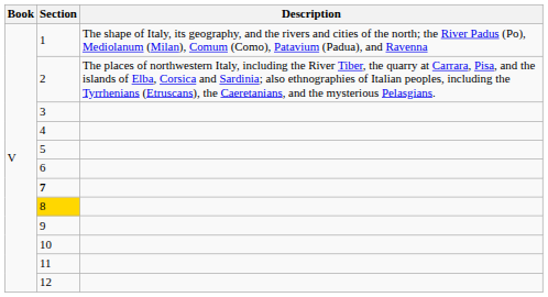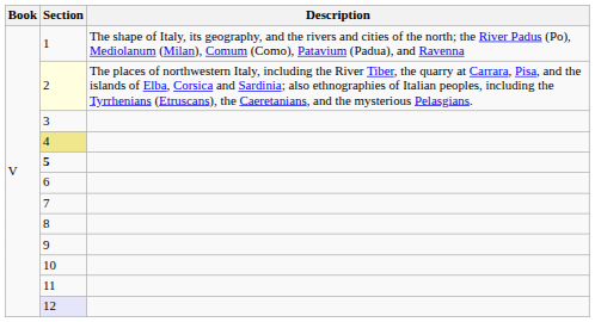2 | Section: no background -> lightyellow background
4 | Section: no background -> khaki background
5 | Section: normal -> bold
7 | Section: bold -> normal
8 | Section: gold background -> no background
12 | Section: no background -> lavender background
